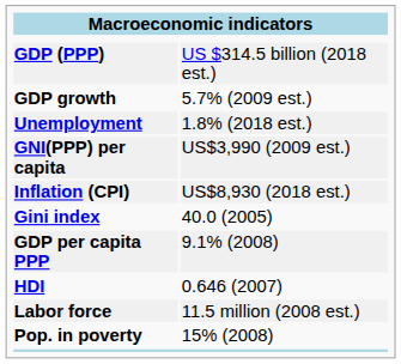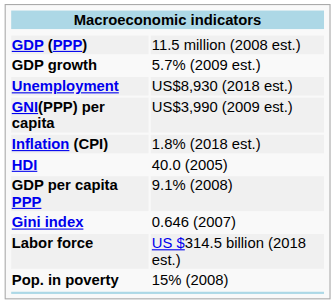row 2 | column 2: US $314.5 billion (2018 est.) -> 11.5 million (2008 est.)
row 4 | column 2: 1.8% (2018 est.) -> US$8,930 (2018 est.)
row 6 | column 2: US$8,930 (2018 est.) -> 1.8% (2018 est.)
row 7 | column 1: Gini index -> HDI
row 9 | column 1: HDI -> Gini index
row 10 | column 2: 11.5 million (2008 est.) -> US $314.5 billion (2018 est.)
